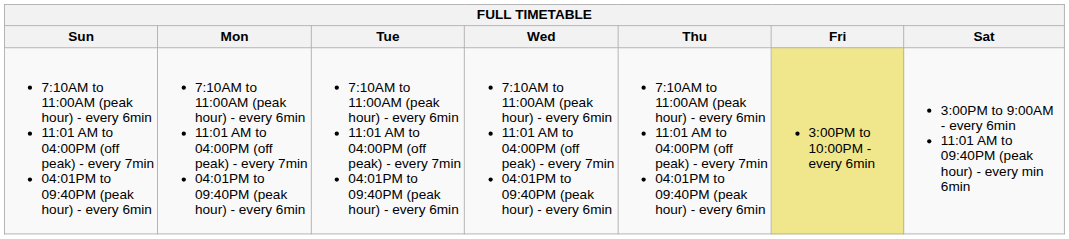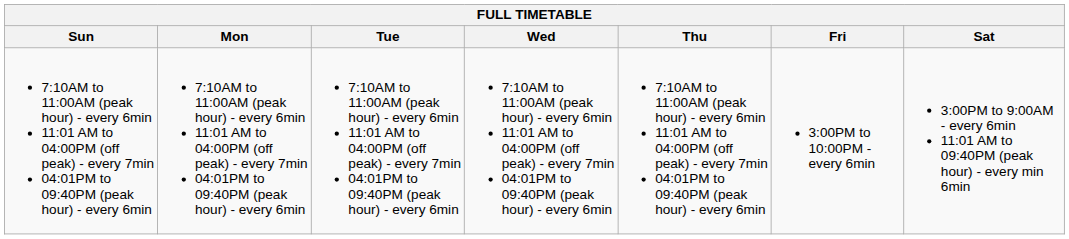row 3 | Fri: khaki background -> no background
